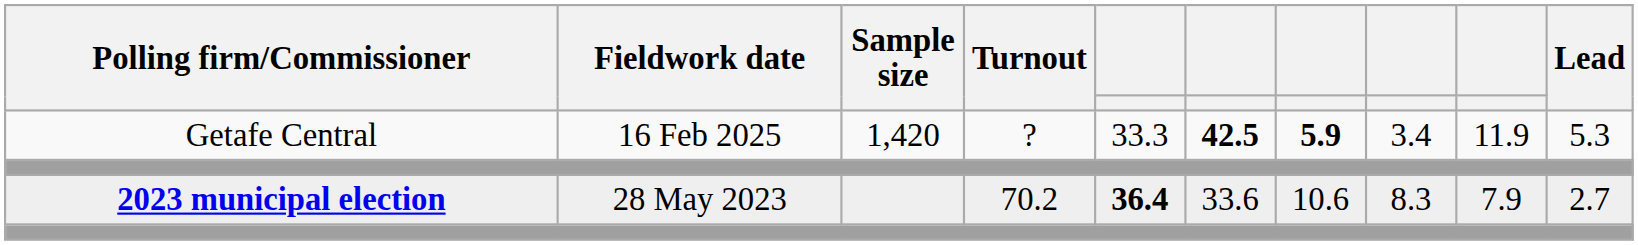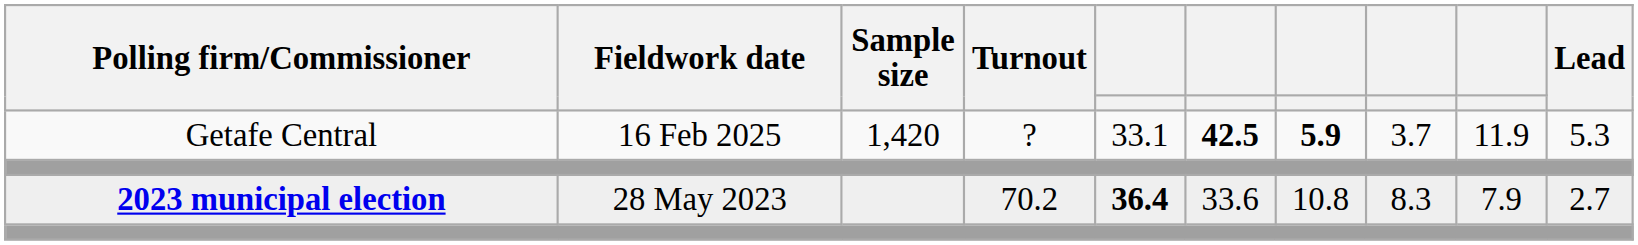Getafe Central | column 5: 33.3 -> 33.1
Getafe Central | column 8: 3.4 -> 3.7
2023 municipal election | column 7: 10.6 -> 10.8
